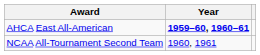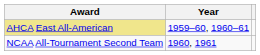row 2 | Award: no background -> khaki background
row 2 | Year: bold -> normal
